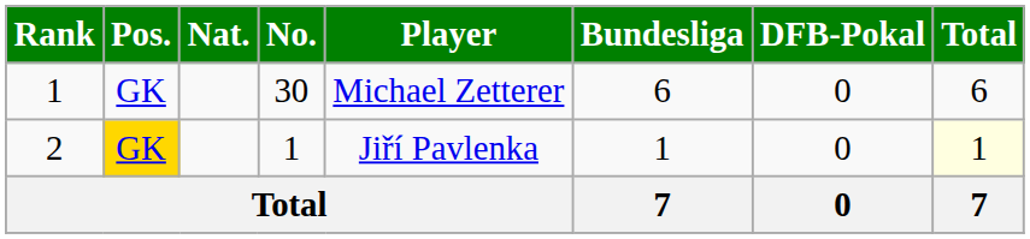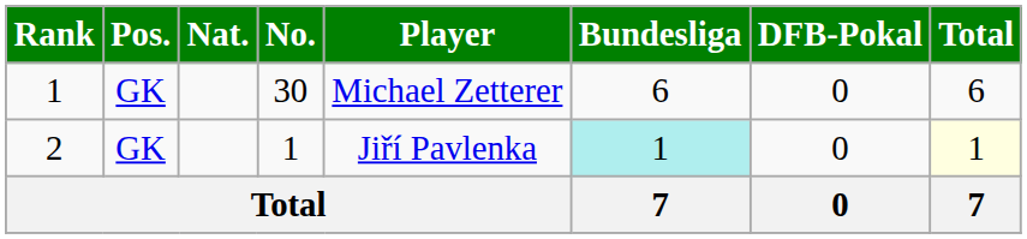2 | Pos.: gold background -> no background
2 | Bundesliga: no background -> paleturquoise background
